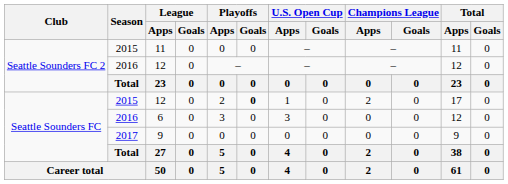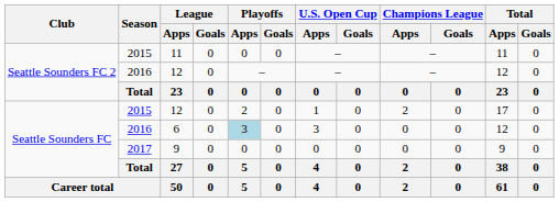2015 / 12 | Playoffs / Goals: bold -> normal
6 | Playoffs / Apps: no background -> lightblue background
